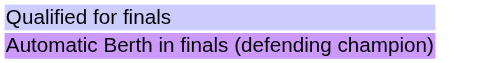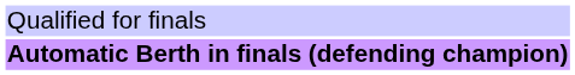row 2 | column 1: normal -> bold
